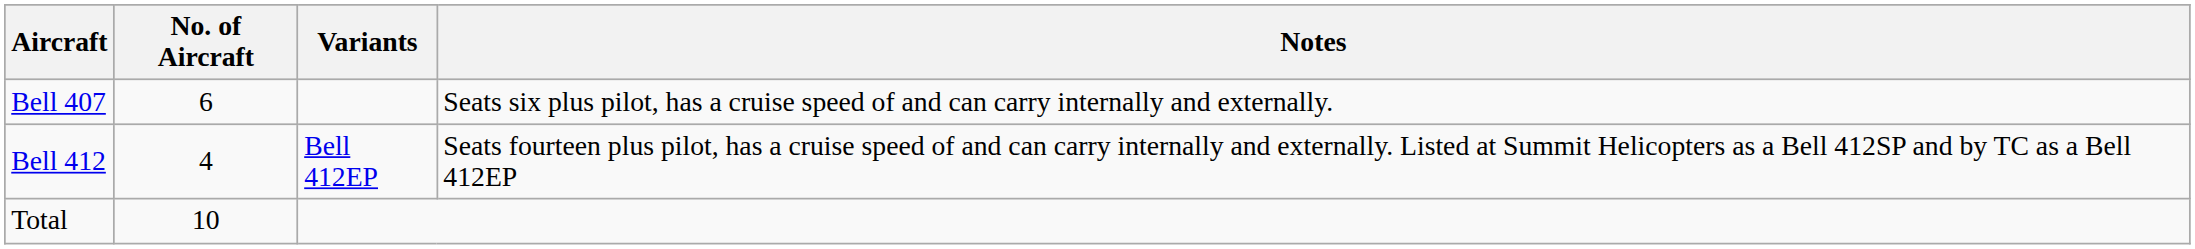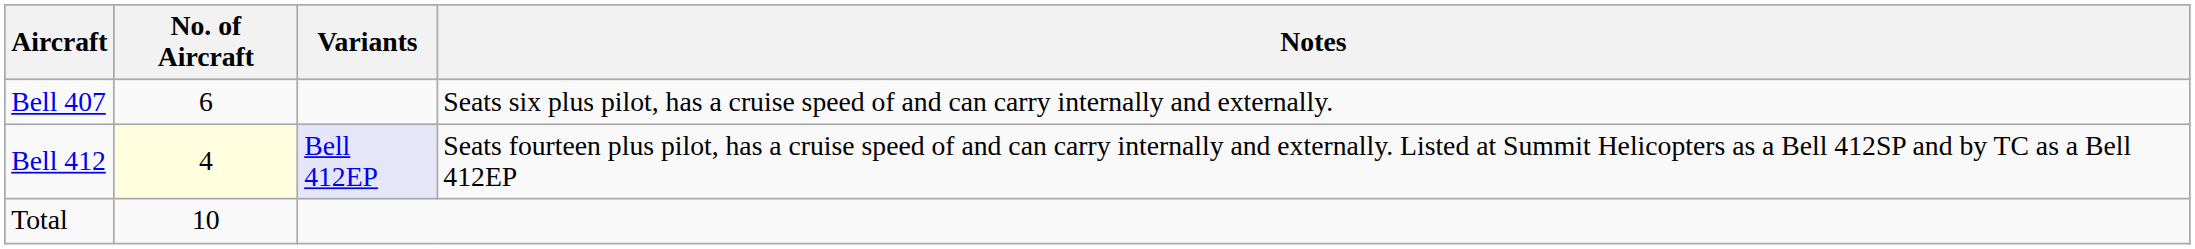Bell 412 | No. of Aircraft: no background -> lightyellow background
Bell 412 | Variants: no background -> lavender background
